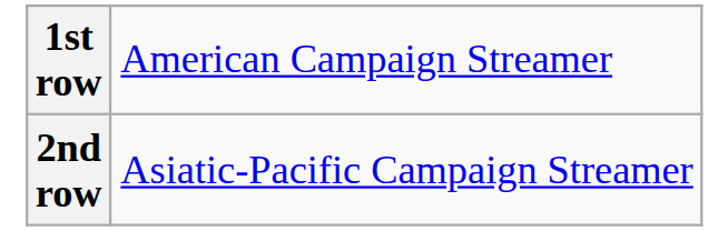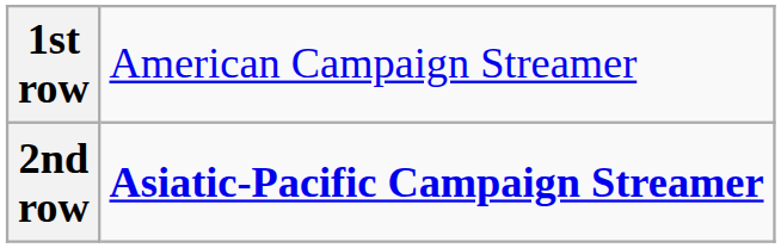2nd row | column 2: normal -> bold
